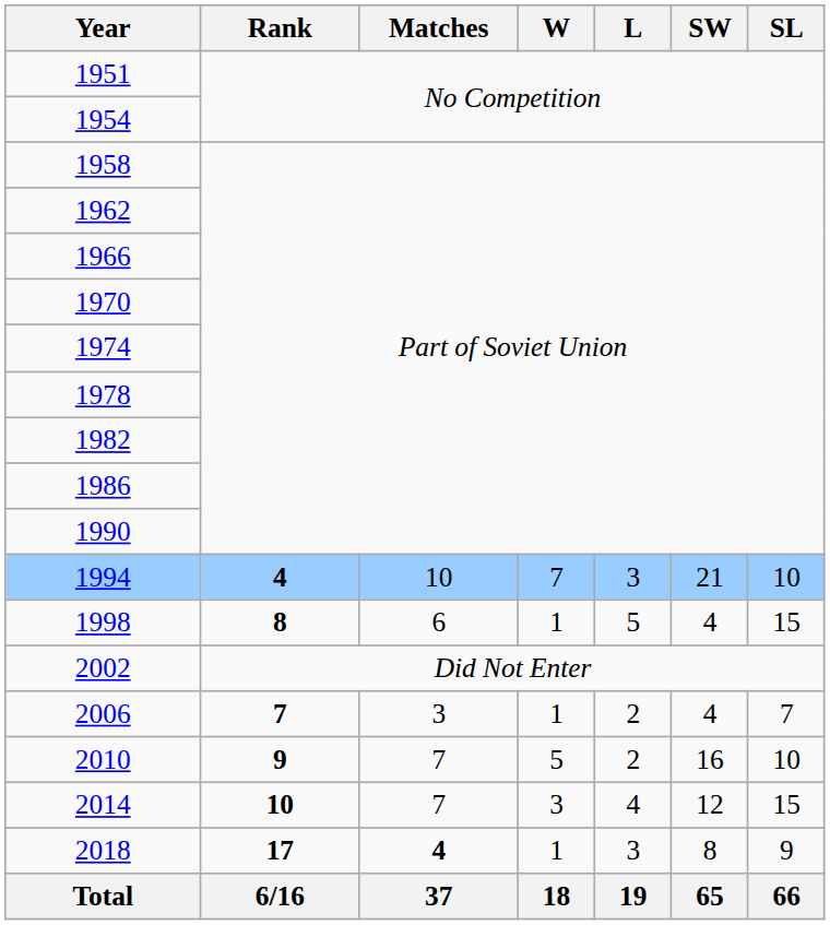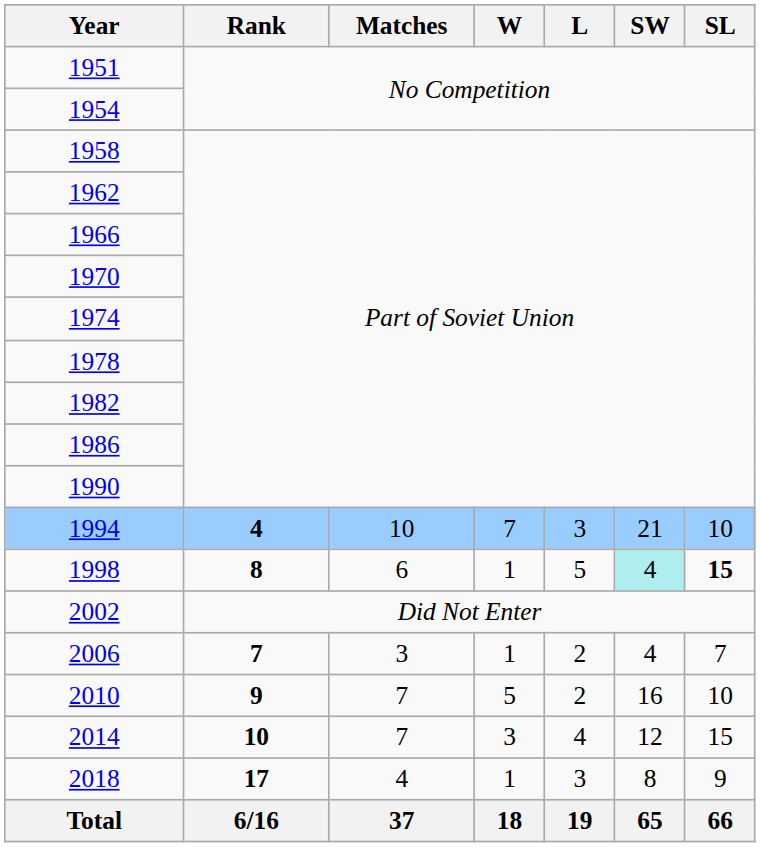1998 | SW: no background -> paleturquoise background
1998 | SL: normal -> bold
2018 | Matches: bold -> normal
